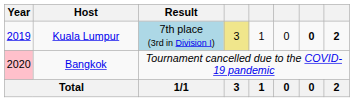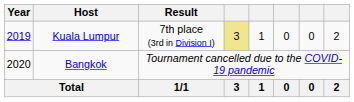Kuala Lumpur | Result: lightblue background -> no background
Kuala Lumpur | column 7: bold -> normal
Kuala Lumpur | column 8: bold -> normal
Bangkok | Year: pink background -> no background
